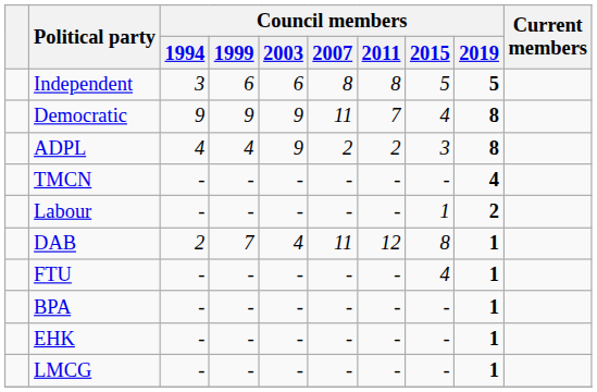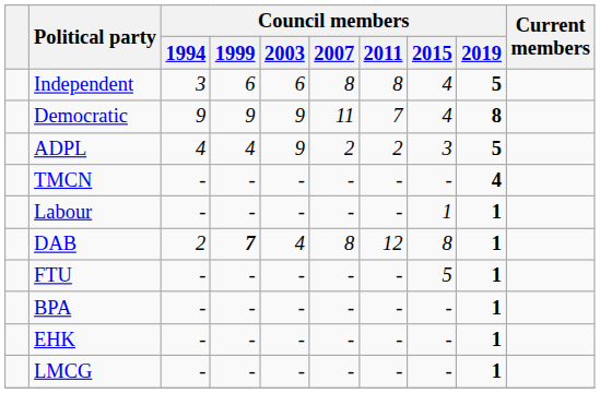Independent | Council members / 2015: 5 -> 4
ADPL | Council members / 2019: 8 -> 5
Labour | Council members / 2019: 2 -> 1
DAB | Council members / 1999: normal -> bold
DAB | Council members / 2007: 11 -> 8
FTU | Council members / 2015: 4 -> 5
